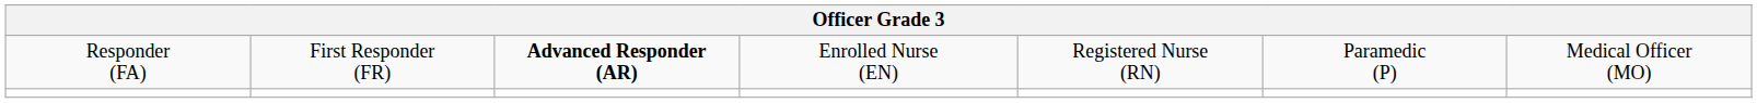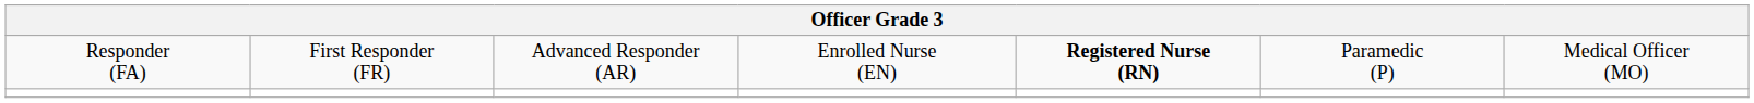Responder (FA) | column 3: bold -> normal
Responder (FA) | column 5: normal -> bold
